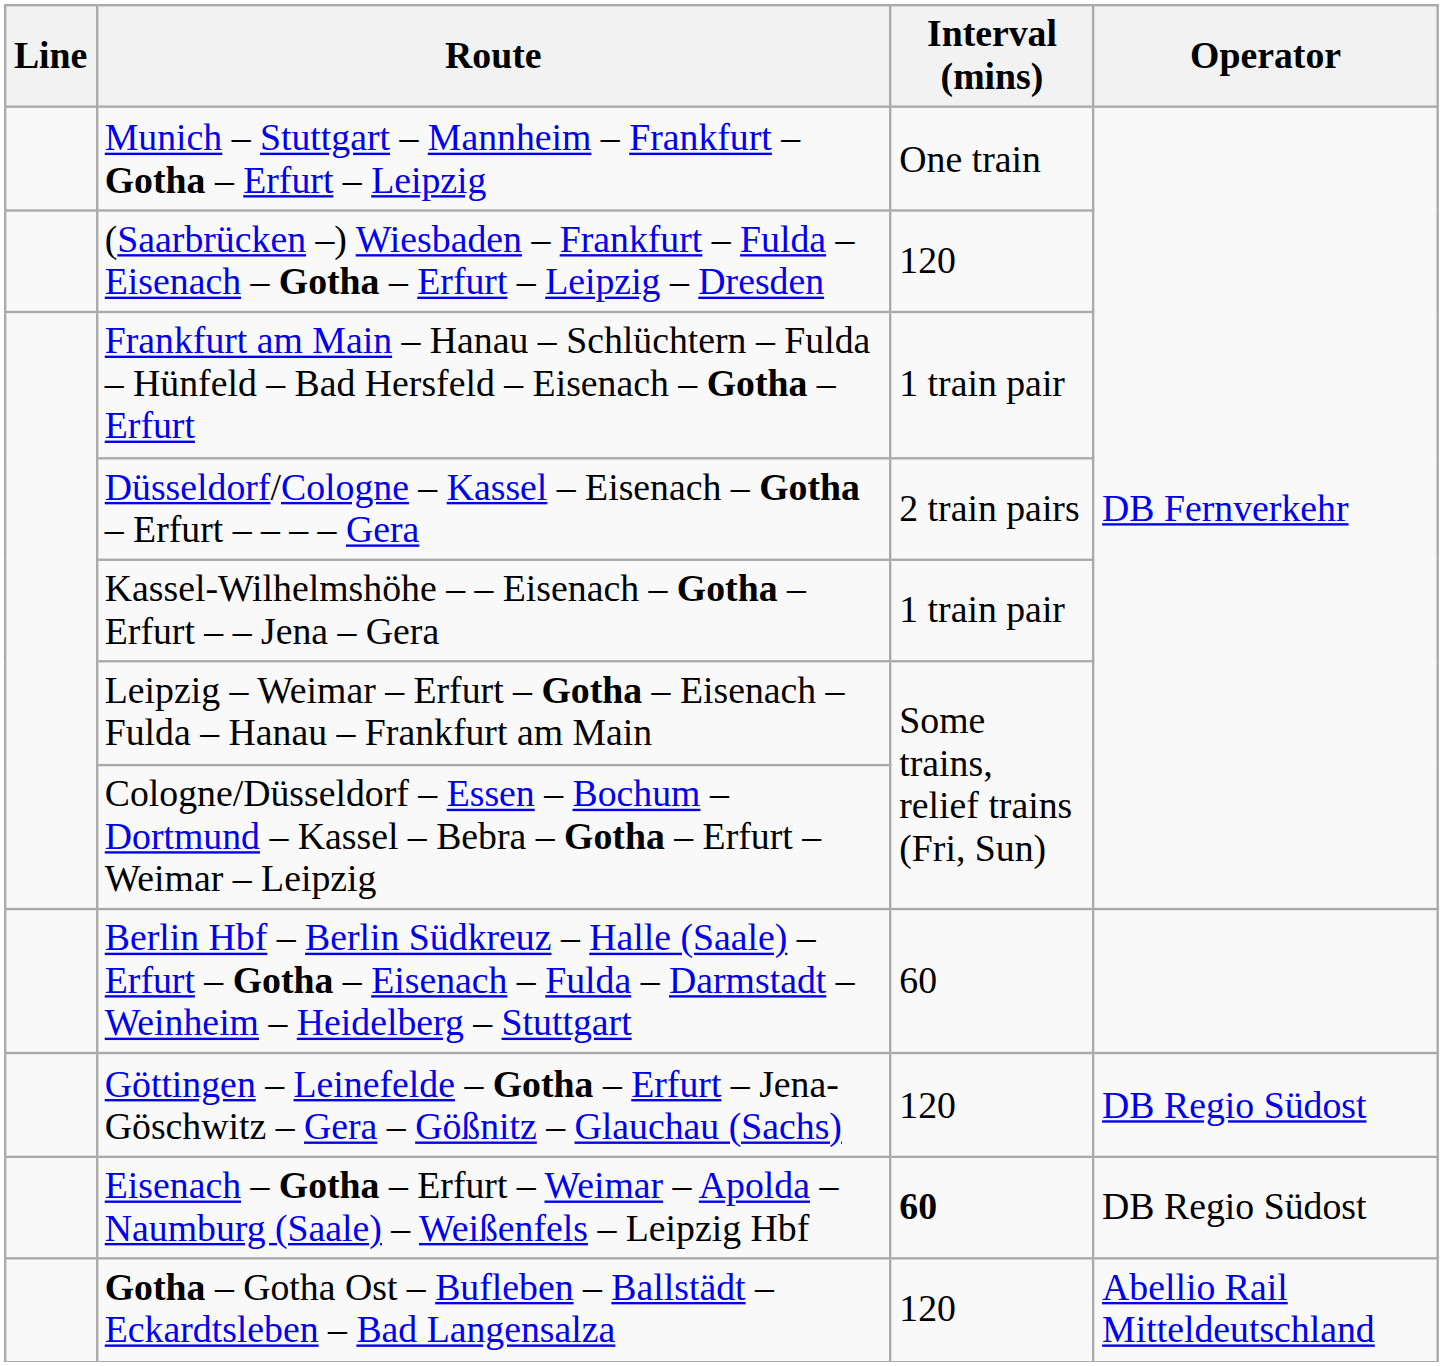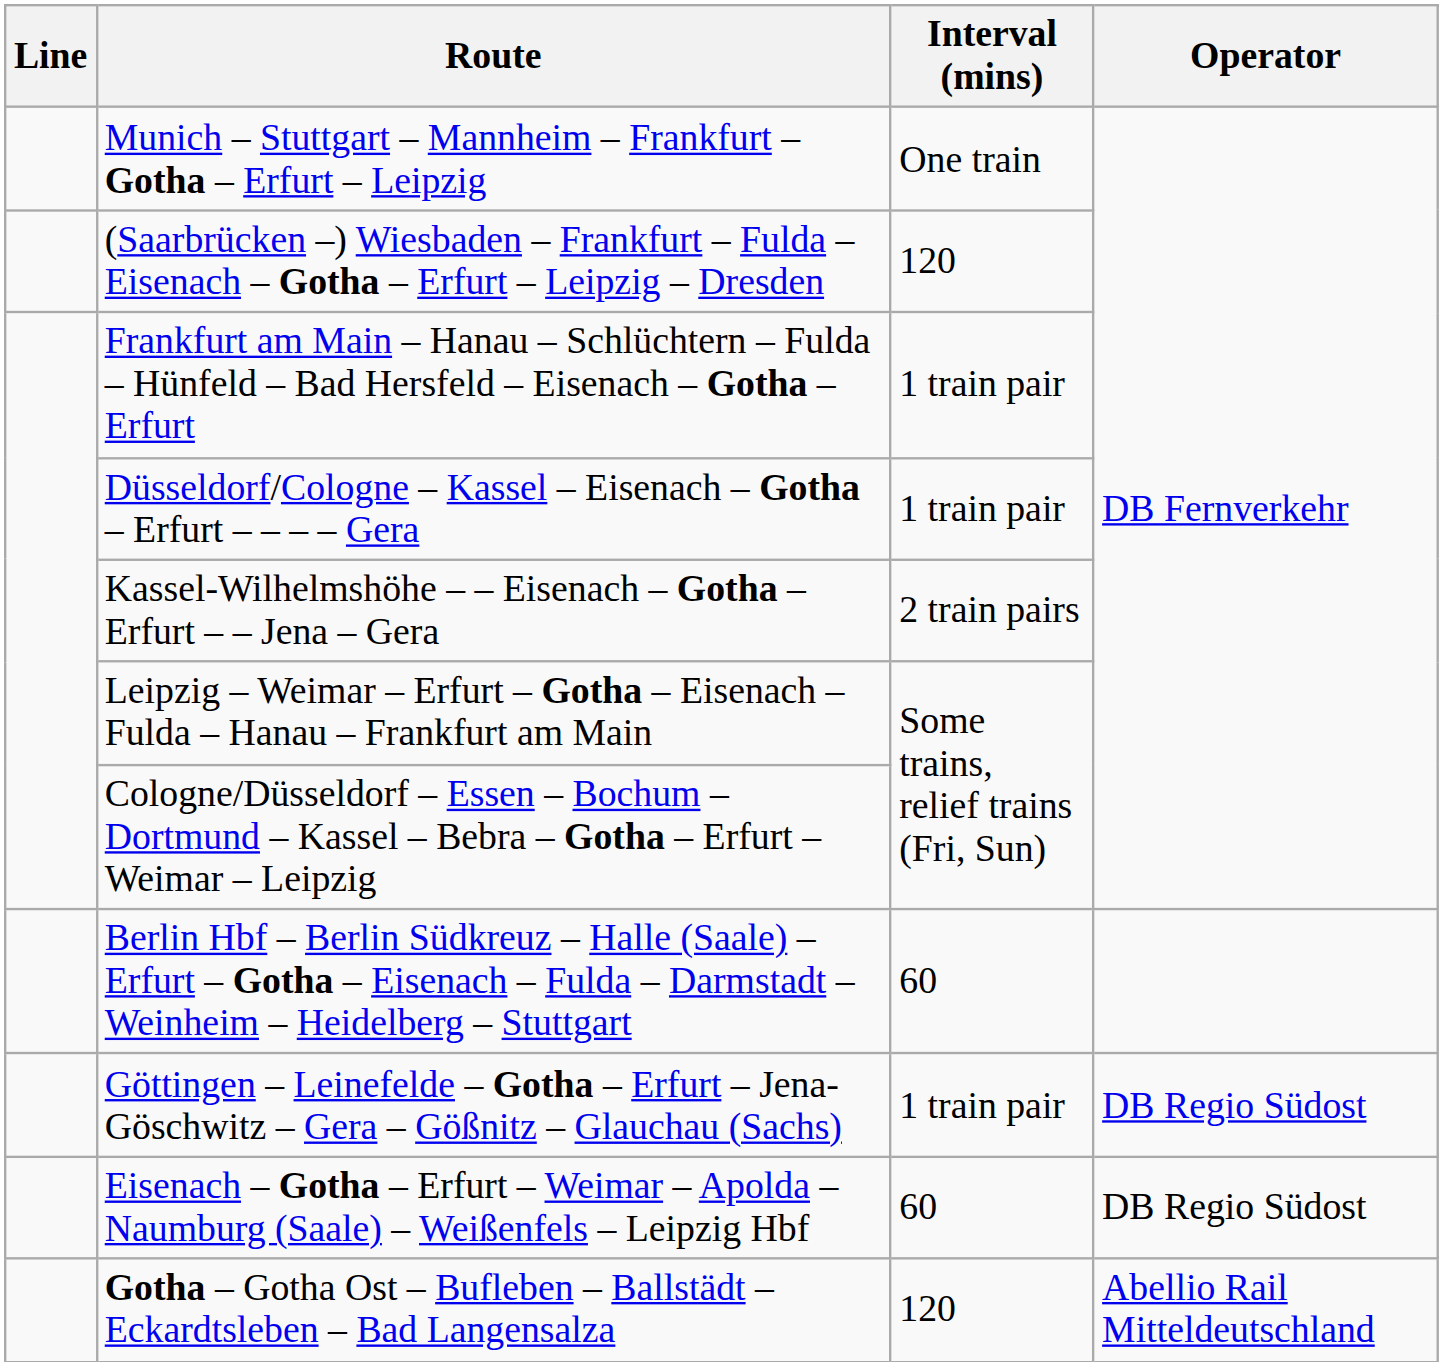row 5 | Interval (mins): 2 train pairs -> 1 train pair
row 6 | Interval (mins): 1 train pair -> 2 train pairs
row 10 | Interval (mins): 120 -> 1 train pair
row 11 | Interval (mins): bold -> normal
